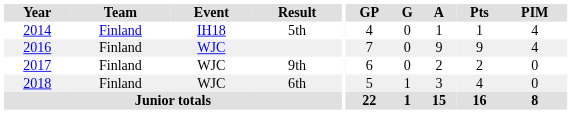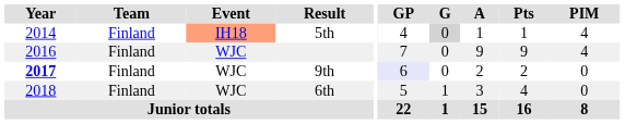5th | Event: no background -> lightsalmon background
5th | G: no background -> lightgrey background
9th | Year: normal -> bold
9th | GP: no background -> lavender background
